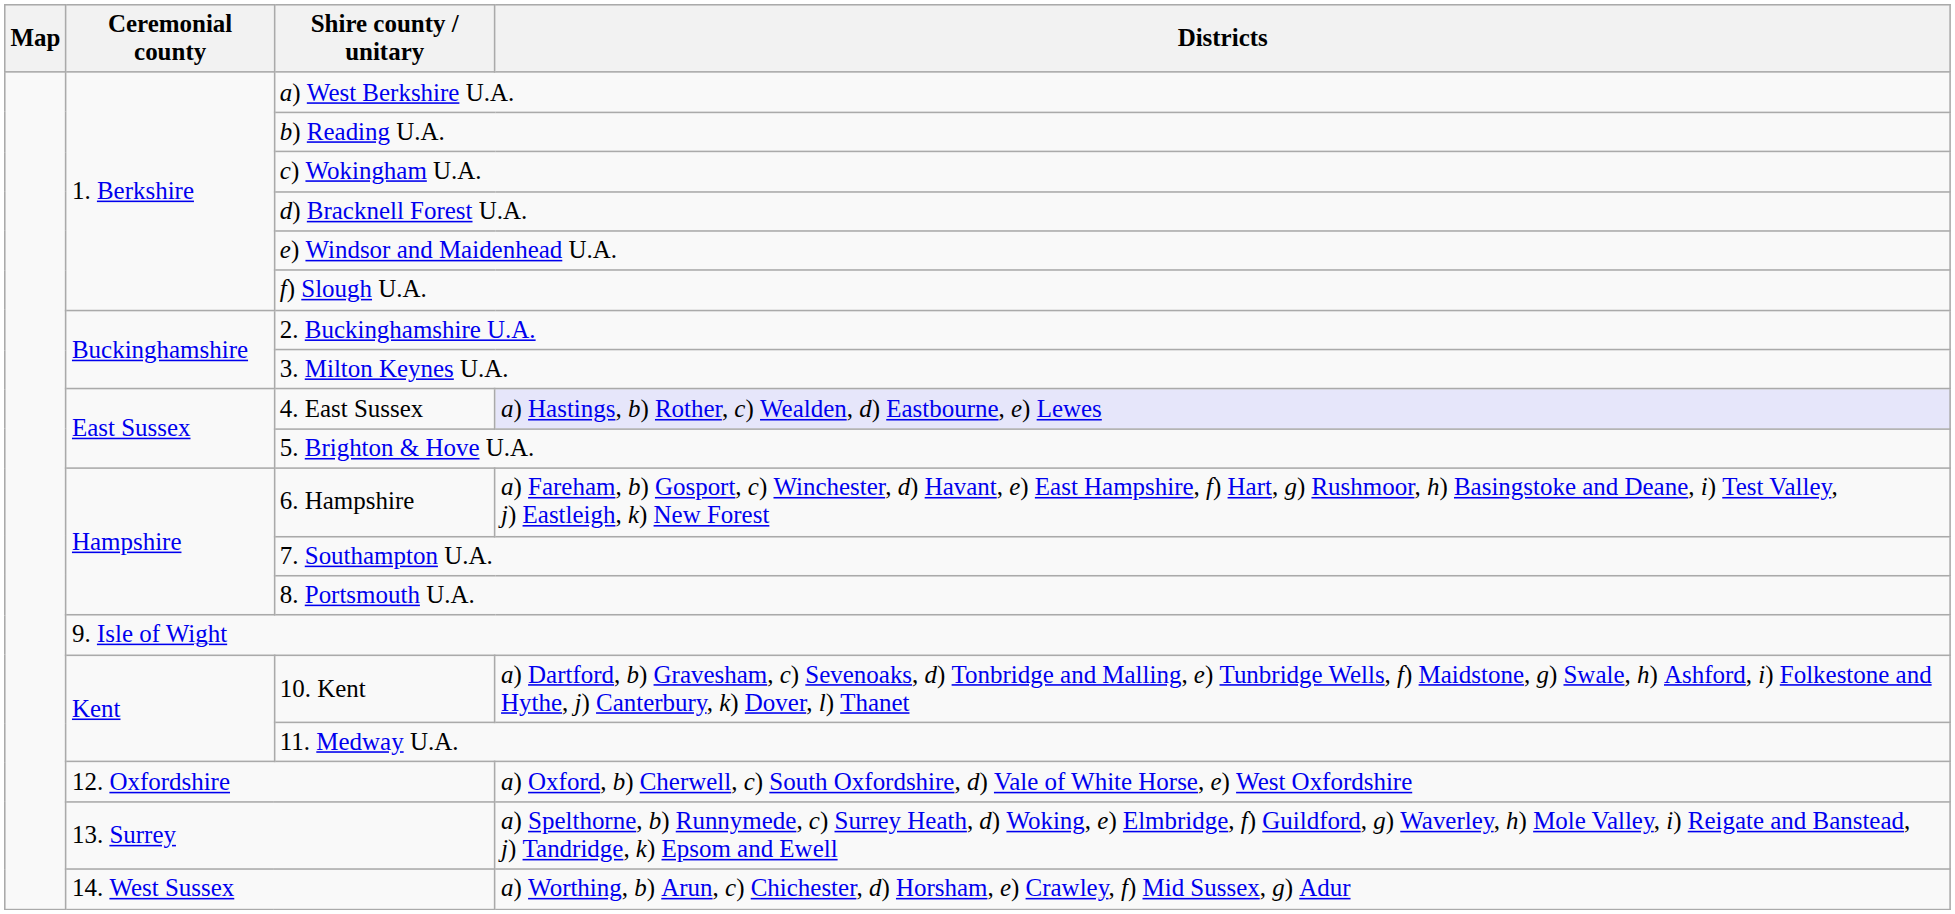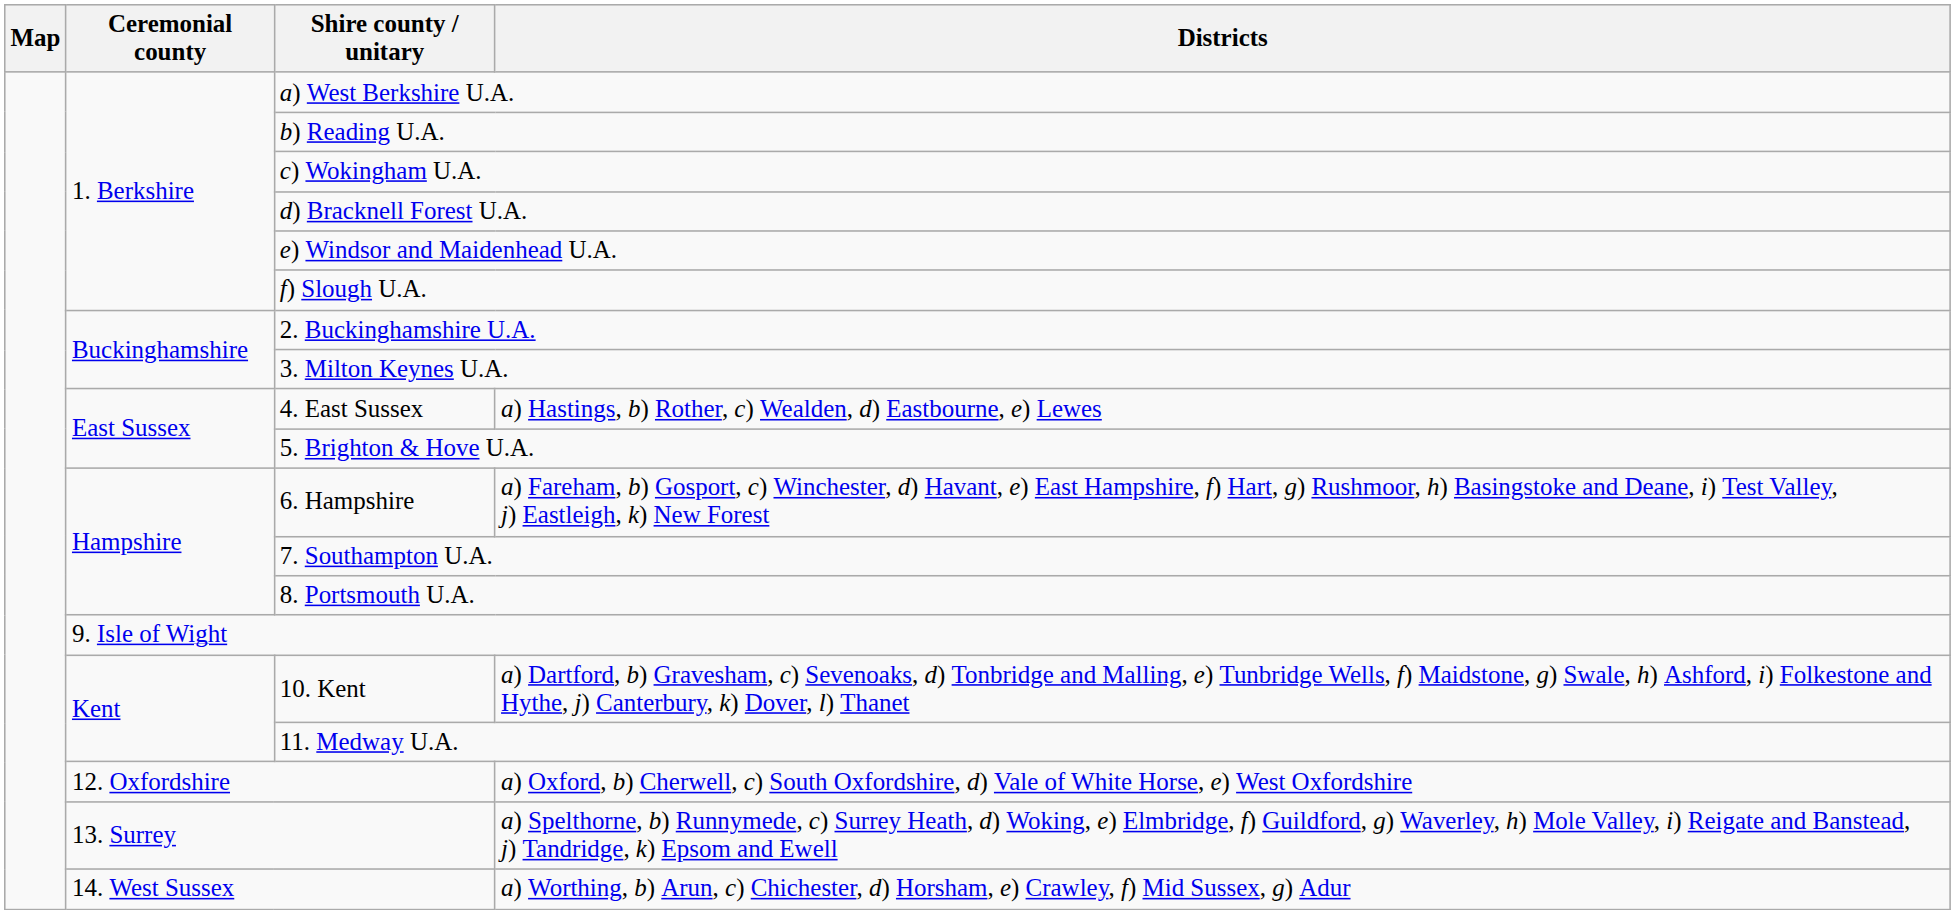4. East Sussex | Districts: lavender background -> no background
